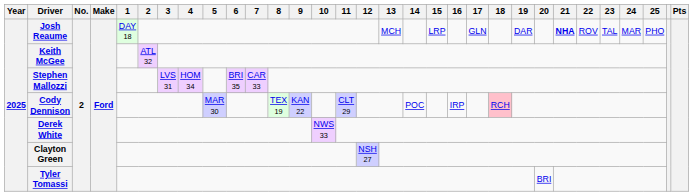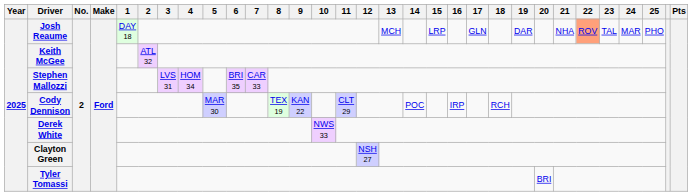Josh Reaume | 21: bold -> normal
Josh Reaume | 22: no background -> lightsalmon background
Cody Dennison | 18: pink background -> no background
